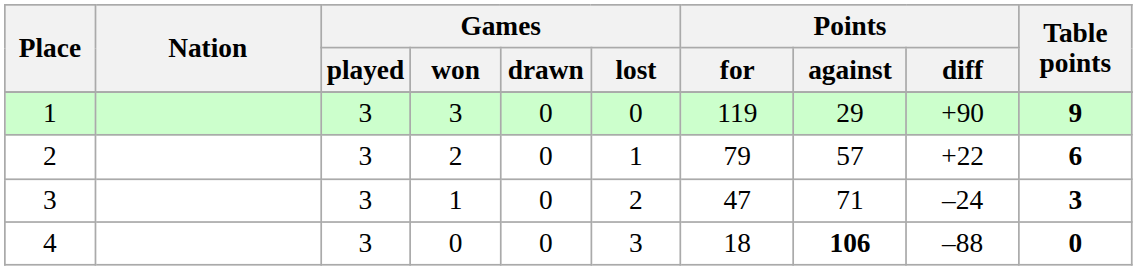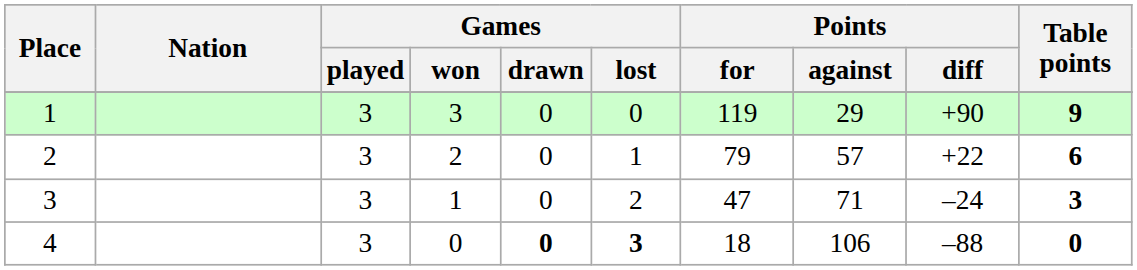4 | Games / drawn: normal -> bold
4 | Games / lost: normal -> bold
4 | Points / against: bold -> normal
